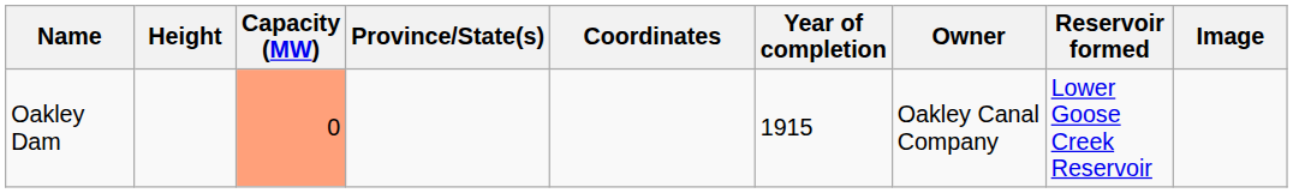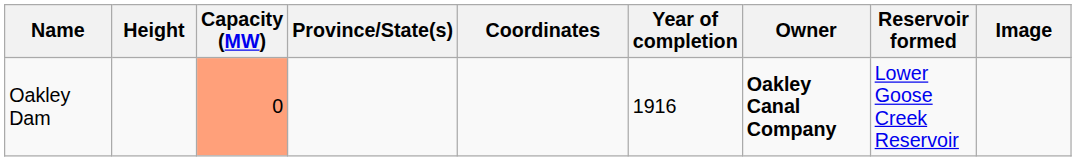Oakley Dam | Year of completion: 1915 -> 1916
Oakley Dam | Owner: normal -> bold
